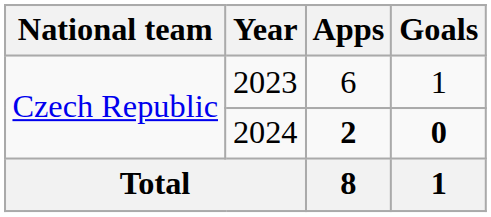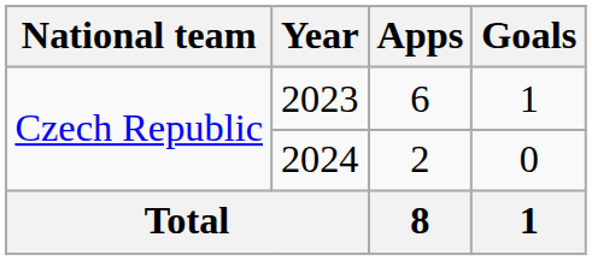2024 | Apps: bold -> normal
2024 | Goals: bold -> normal
